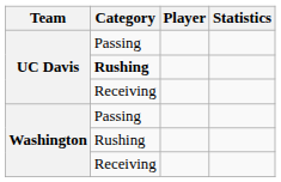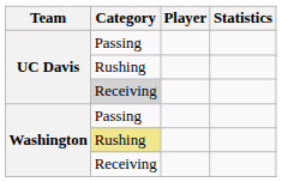UC Davis / Rushing | Category: bold -> normal
UC Davis / Receiving | Category: no background -> lightgrey background
Washington / Rushing | Category: no background -> khaki background
